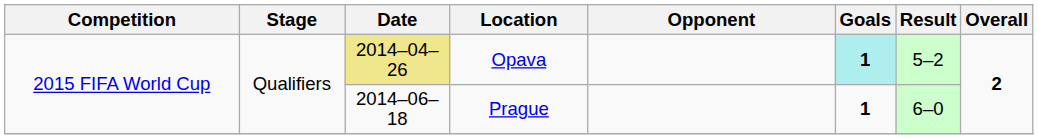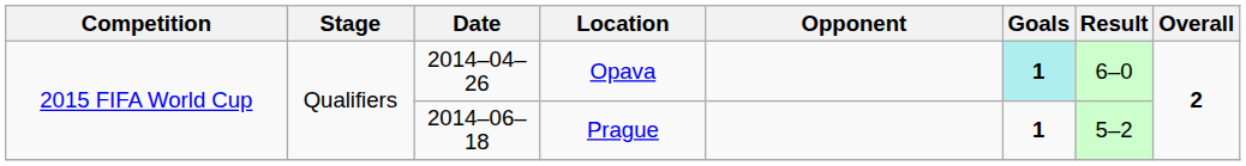Opava | Date: khaki background -> no background
Opava | Result: 5–2 -> 6–0
Prague | Result: 6–0 -> 5–2
